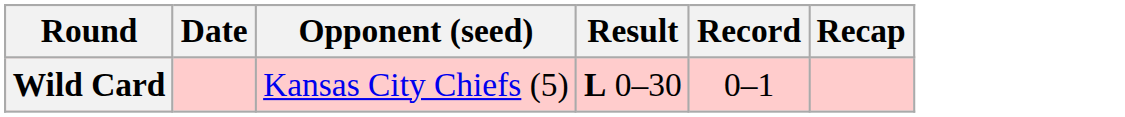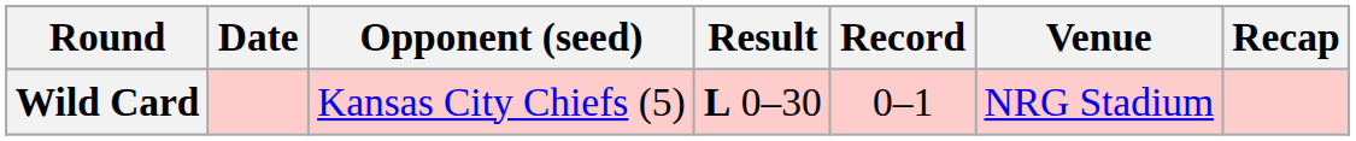+ column: Venue | NRG Stadium
